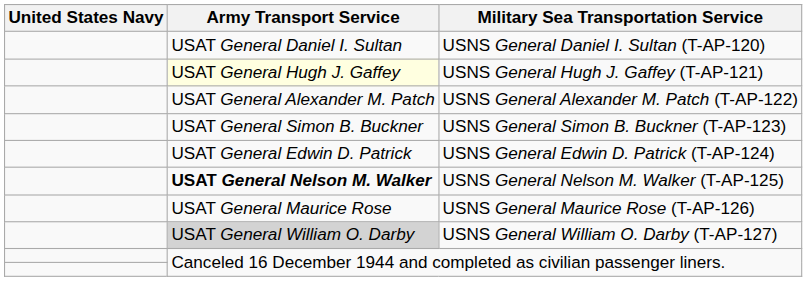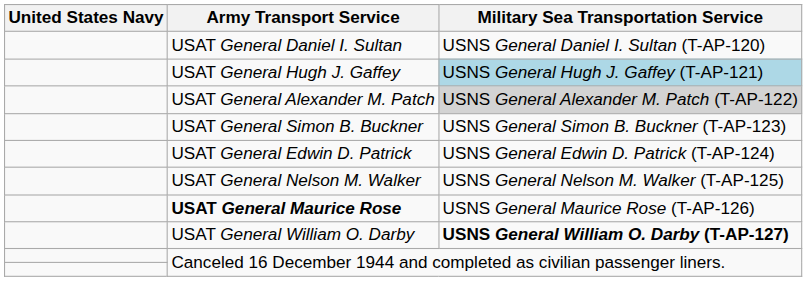USAT General Hugh J. Gaffey | Army Transport Service: lightyellow background -> no background
USAT General Hugh J. Gaffey | Military Sea Transportation Service: no background -> lightblue background
USAT General Alexander M. Patch | Military Sea Transportation Service: no background -> lightgrey background
USAT General Nelson M. Walker | Army Transport Service: bold -> normal
USAT General Maurice Rose | Army Transport Service: normal -> bold
USAT General William O. Darby | Army Transport Service: lightgrey background -> no background
USAT General William O. Darby | Military Sea Transportation Service: normal -> bold
